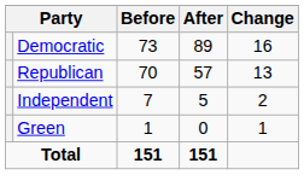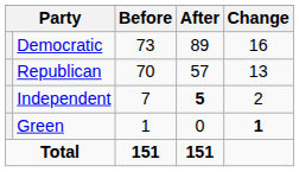Independent | After: normal -> bold
Green | Change: normal -> bold
